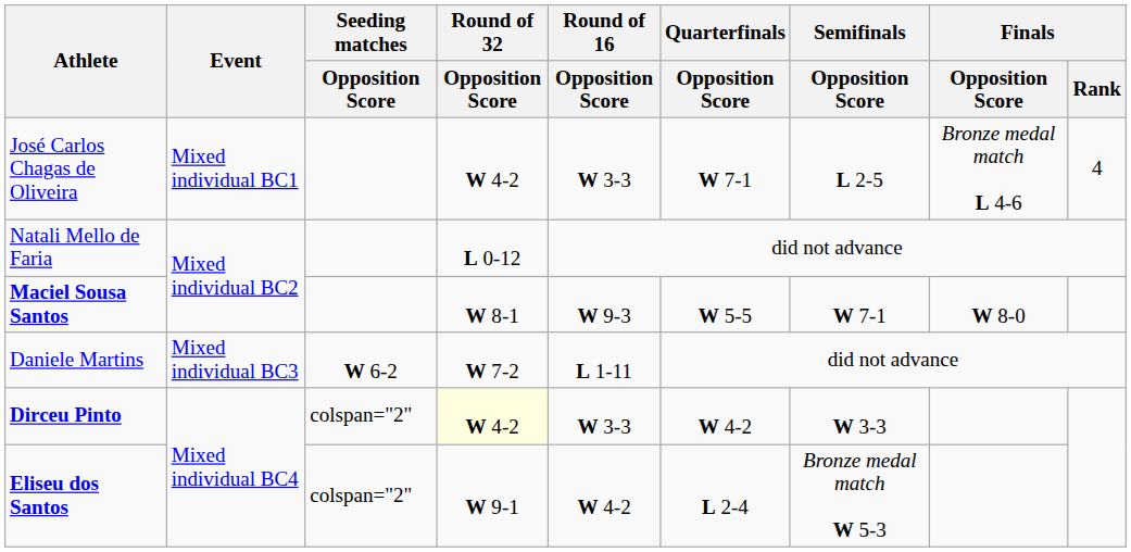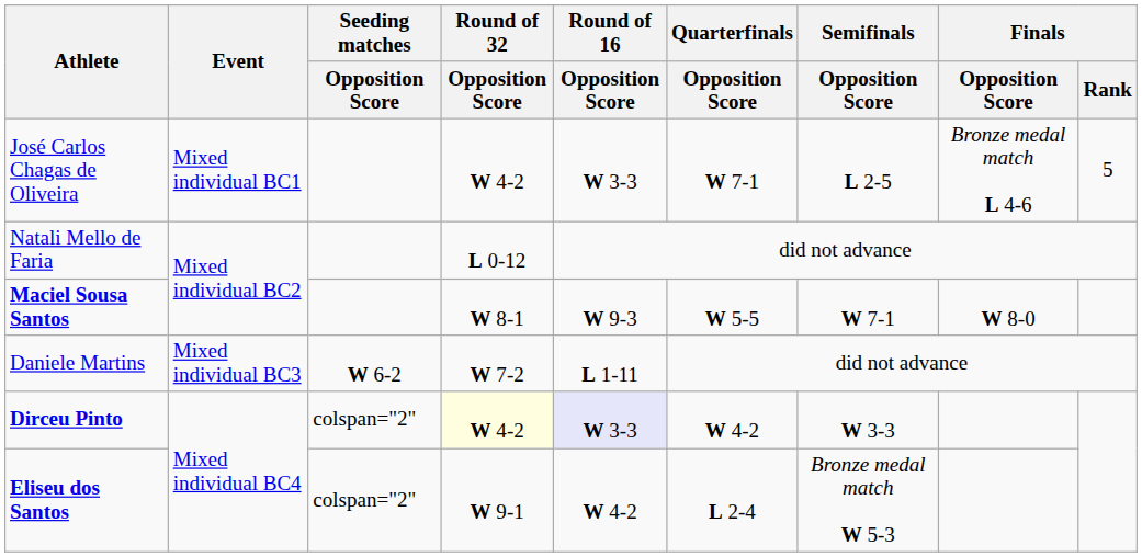José Carlos Chagas de Oliveira | Finals / Rank: 4 -> 5
Dirceu Pinto | Round of 16 / Opposition Score: no background -> lavender background
